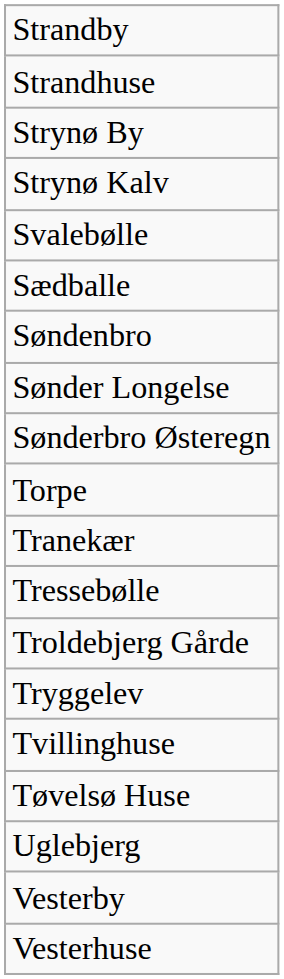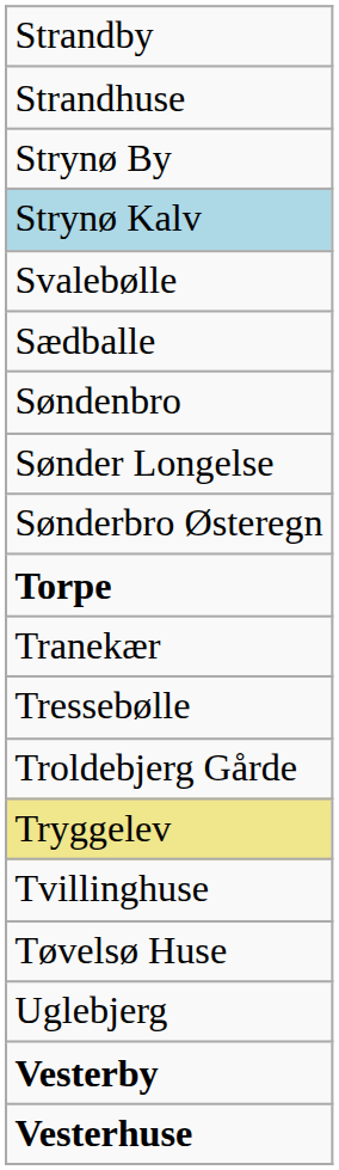row 4 | column 1: no background -> lightblue background
row 10 | column 1: normal -> bold
row 14 | column 1: no background -> khaki background
row 18 | column 1: normal -> bold
row 19 | column 1: normal -> bold
